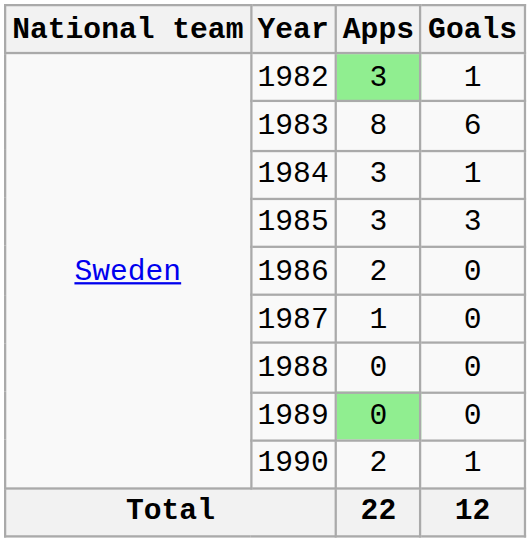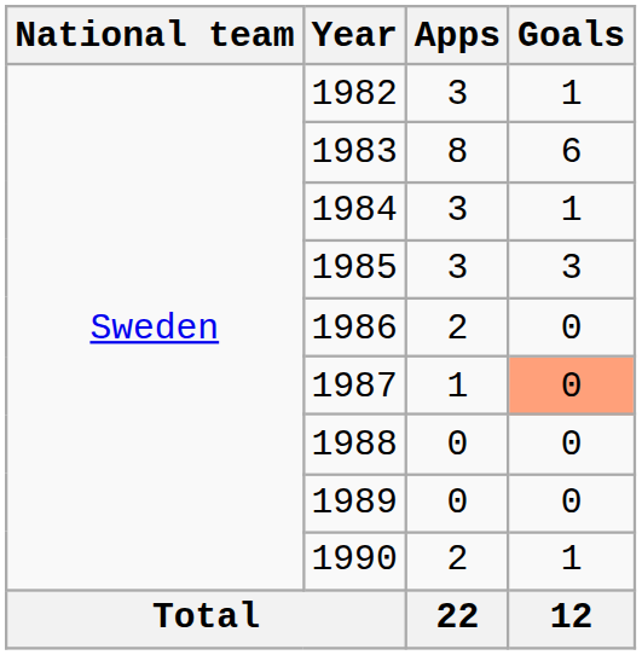1982 | Apps: lightgreen background -> no background
1987 | Goals: no background -> lightsalmon background
1989 | Apps: lightgreen background -> no background
